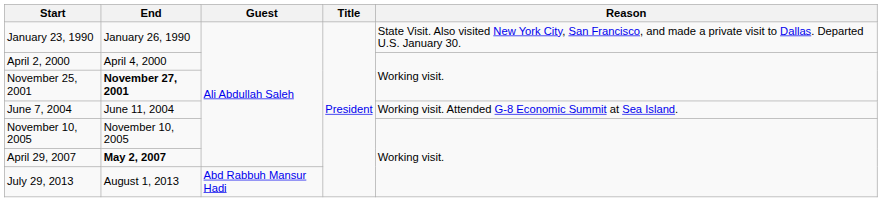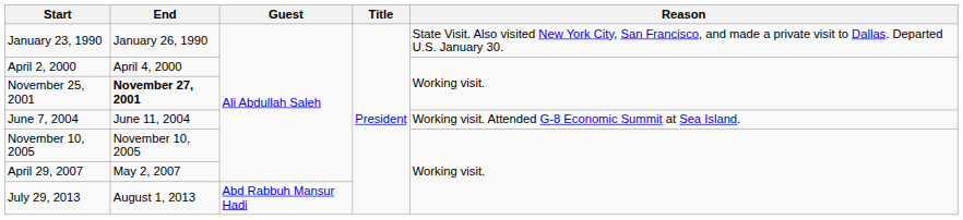April 29, 2007 | End: bold -> normal
